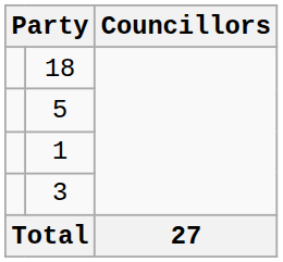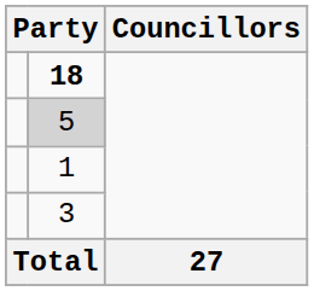18 | column 2: normal -> bold
5 | column 2: no background -> lightgrey background
